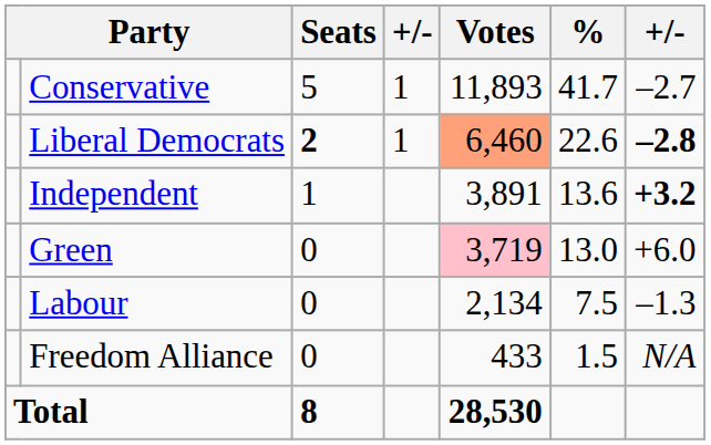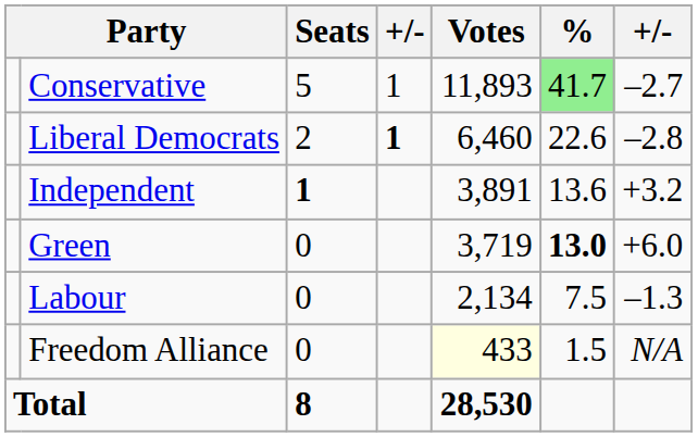Conservative | %: no background -> lightgreen background
Liberal Democrats | Seats: bold -> normal
Liberal Democrats | column 4: normal -> bold
Liberal Democrats | Votes: lightsalmon background -> no background
Liberal Democrats | column 7: bold -> normal
Independent | Seats: normal -> bold
Independent | column 7: bold -> normal
Green | Votes: pink background -> no background
Green | %: normal -> bold
Freedom Alliance | Votes: no background -> lightyellow background
